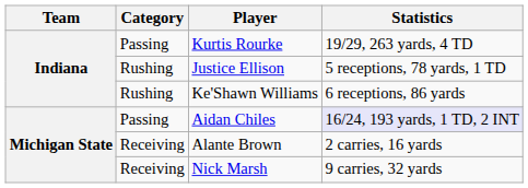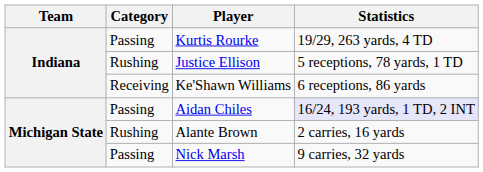Ke'Shawn Williams | Category: Rushing -> Receiving
Alante Brown | Category: Receiving -> Rushing
Nick Marsh | Category: Receiving -> Passing
